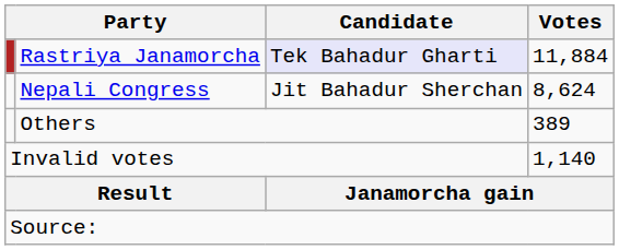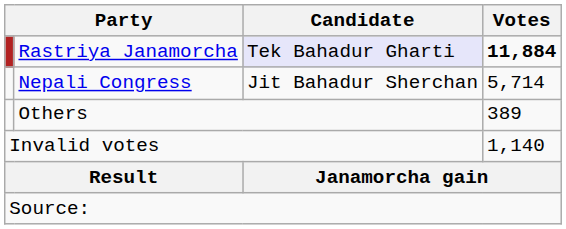Rastriya Janamorcha | Votes: normal -> bold
Nepali Congress | Votes: 8,624 -> 5,714
